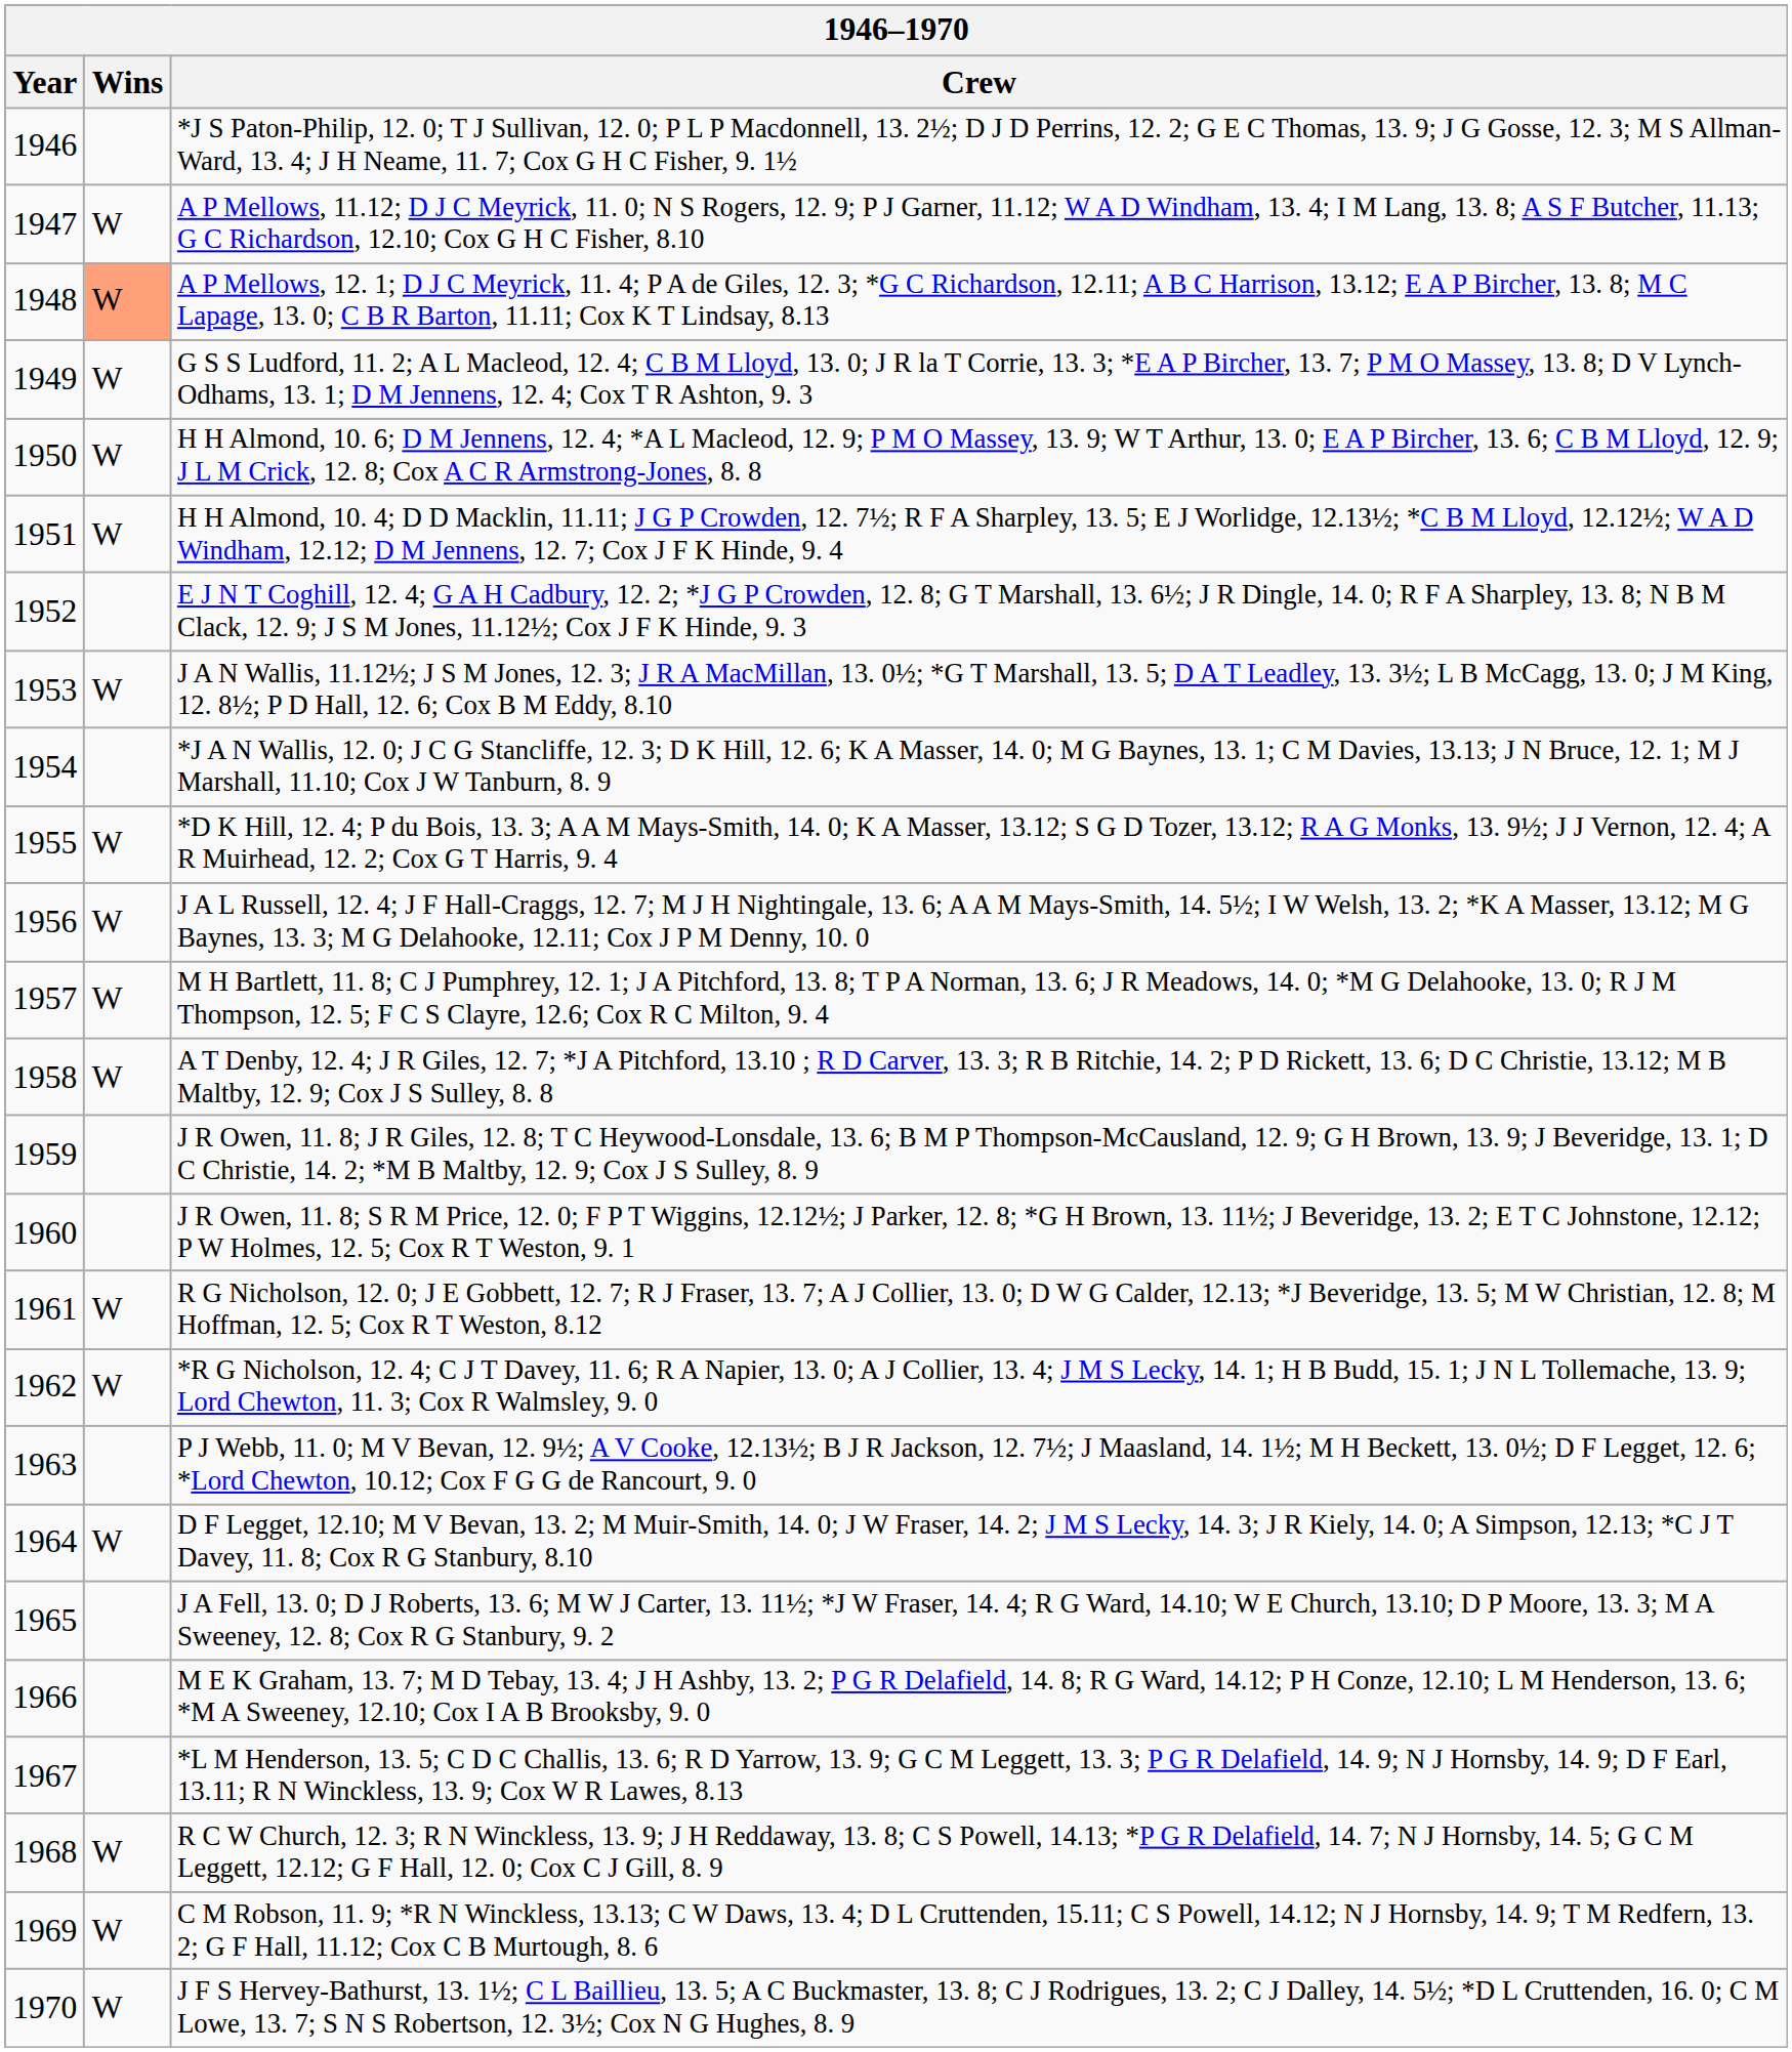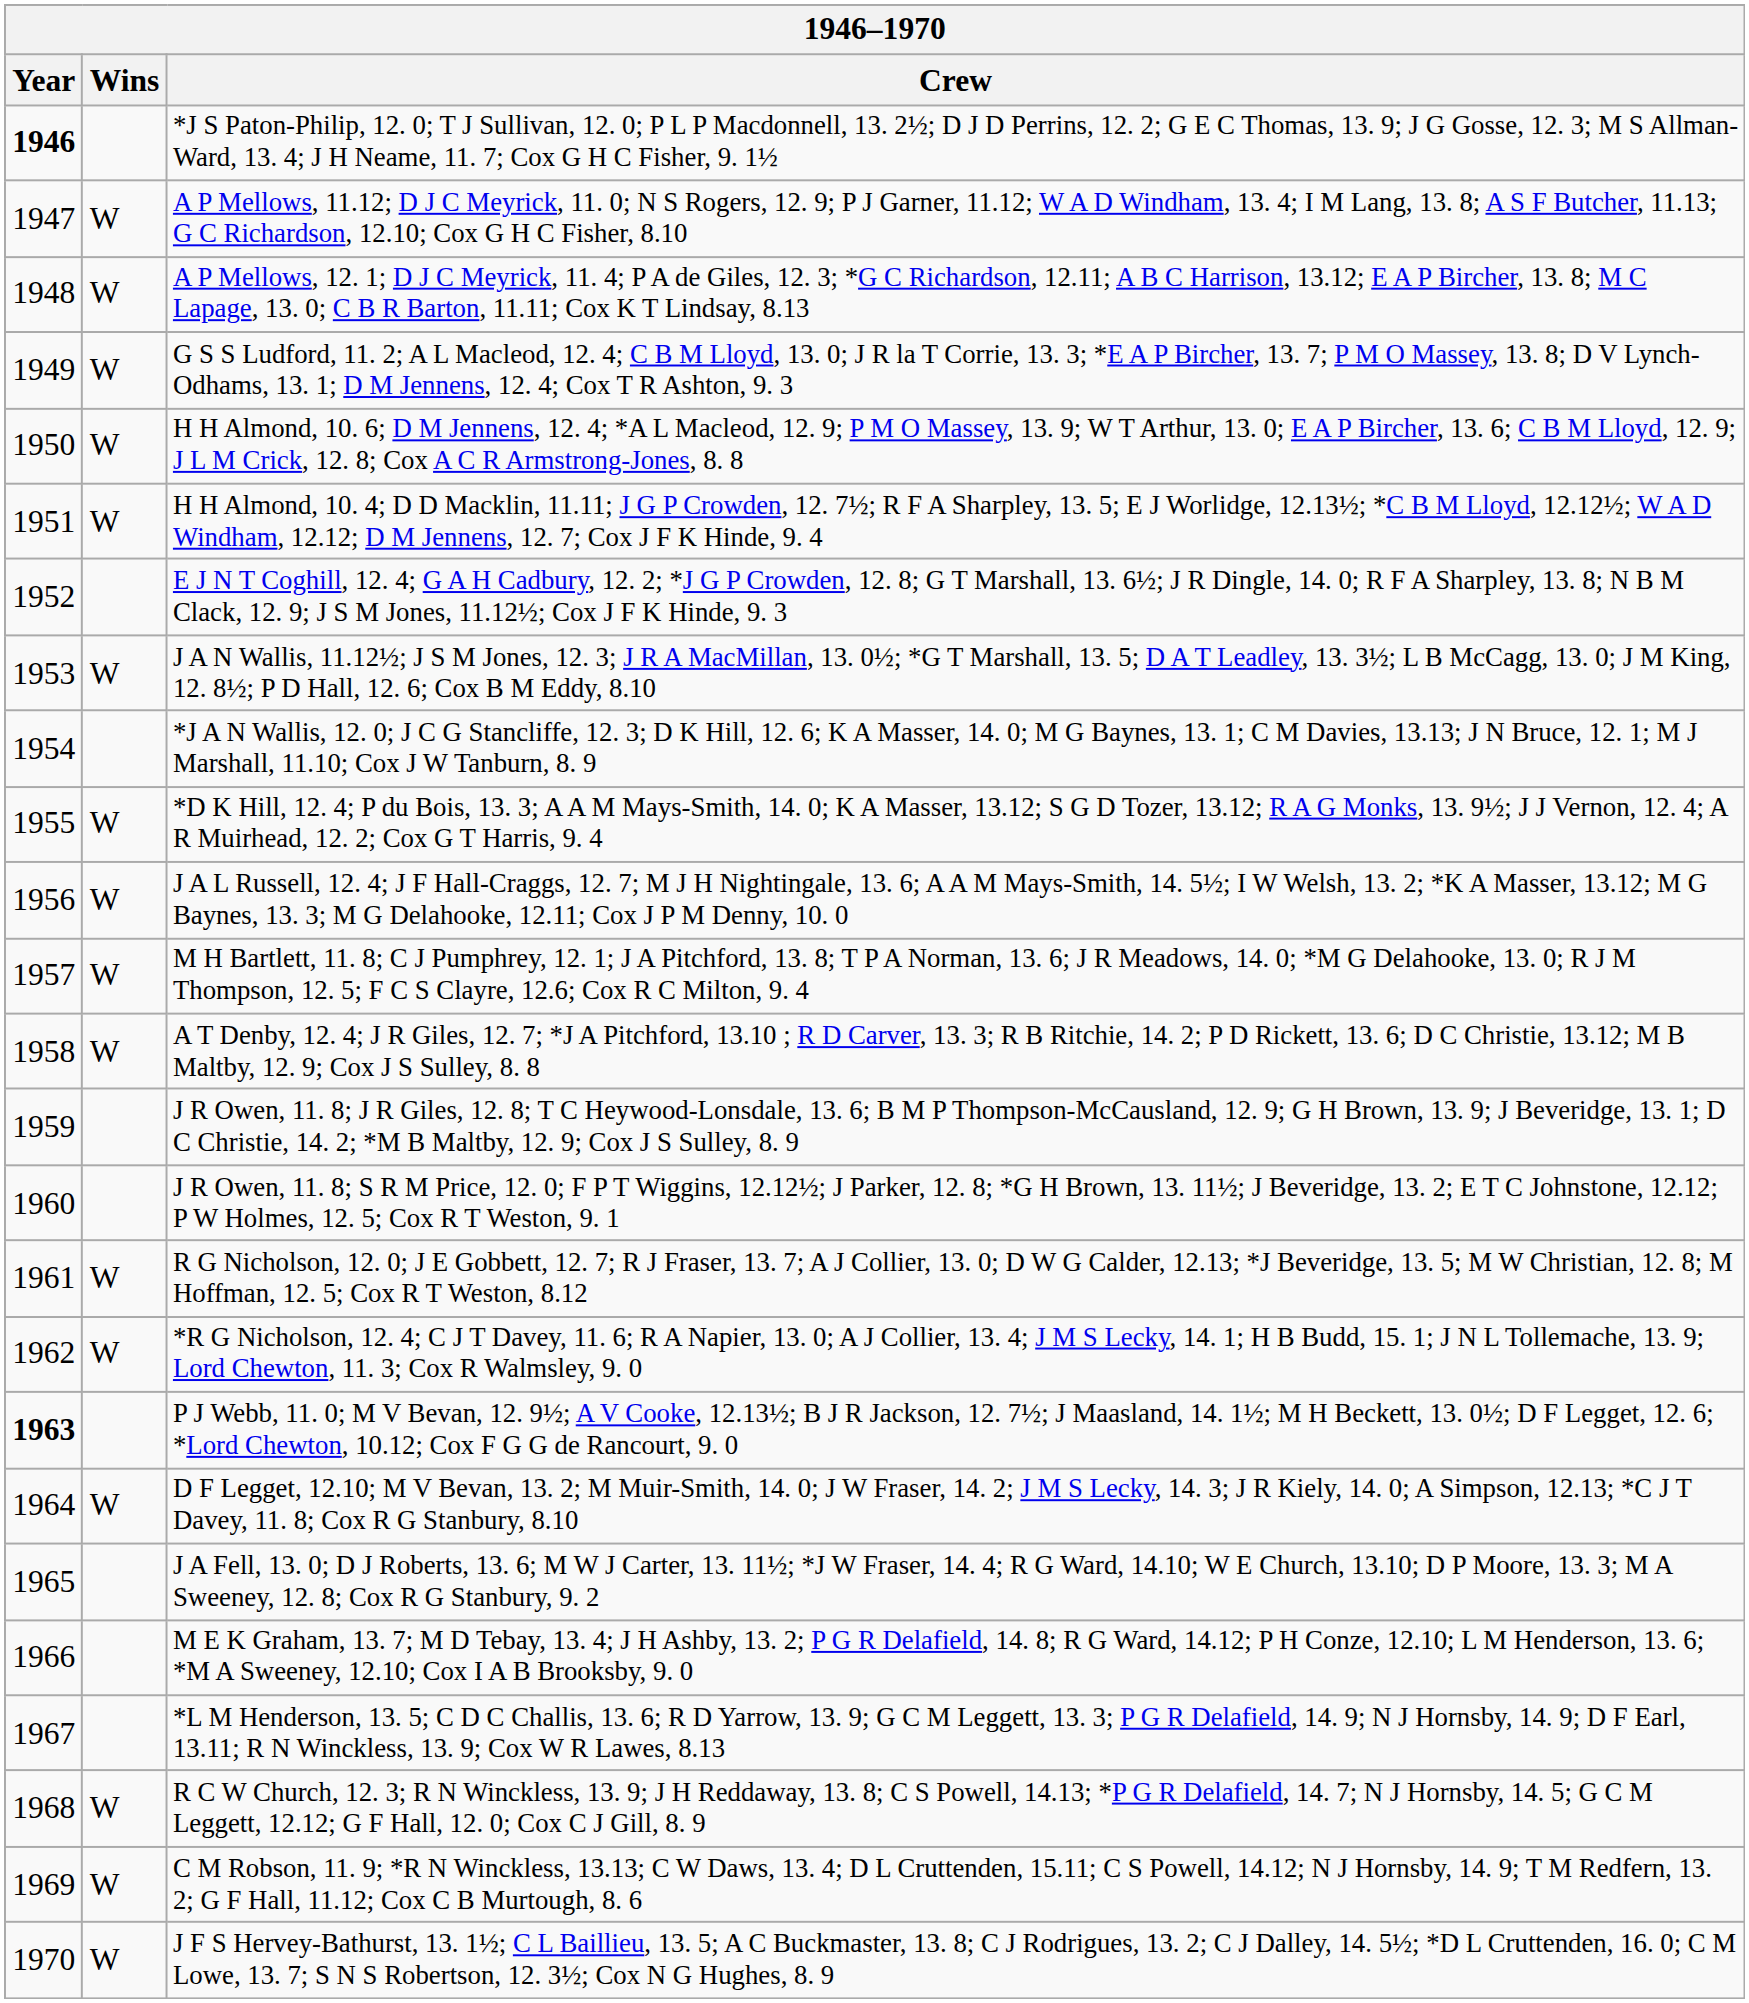row 3 | Year: normal -> bold
row 5 | Wins: lightsalmon background -> no background
row 20 | Year: normal -> bold
